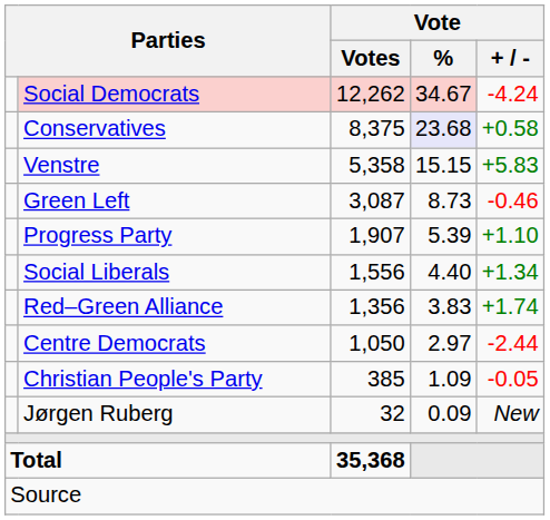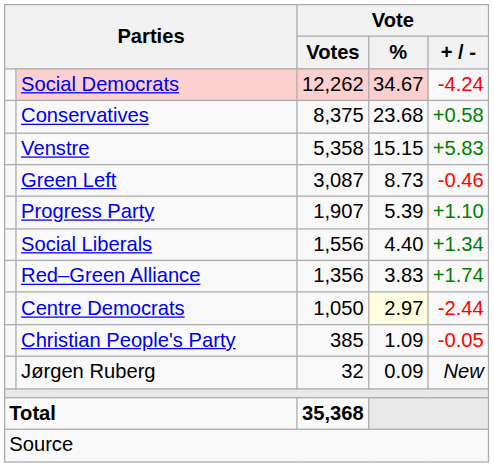Conservatives | Vote / %: lavender background -> no background
Centre Democrats | Vote / %: no background -> lightyellow background
